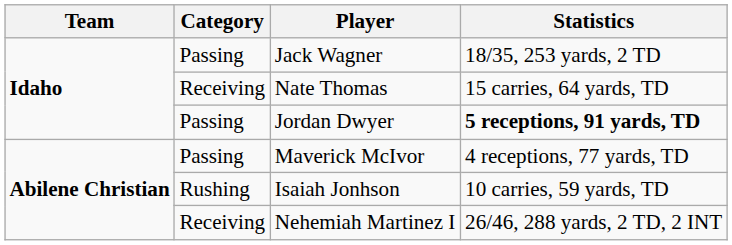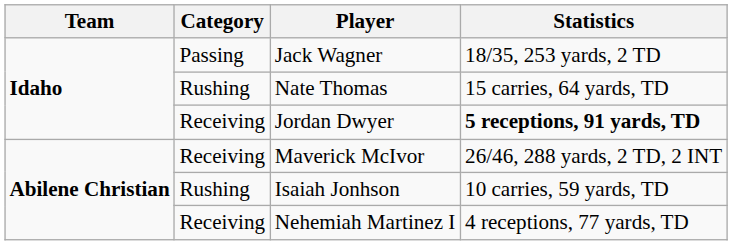Nate Thomas | Category: Receiving -> Rushing
Jordan Dwyer | Category: Passing -> Receiving
Maverick McIvor | Category: Passing -> Receiving
Maverick McIvor | Statistics: 4 receptions, 77 yards, TD -> 26/46, 288 yards, 2 TD, 2 INT
Nehemiah Martinez I | Statistics: 26/46, 288 yards, 2 TD, 2 INT -> 4 receptions, 77 yards, TD
